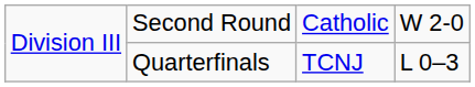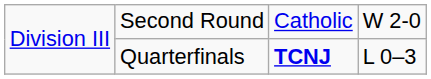Division III / Quarterfinals | column 3: normal -> bold
